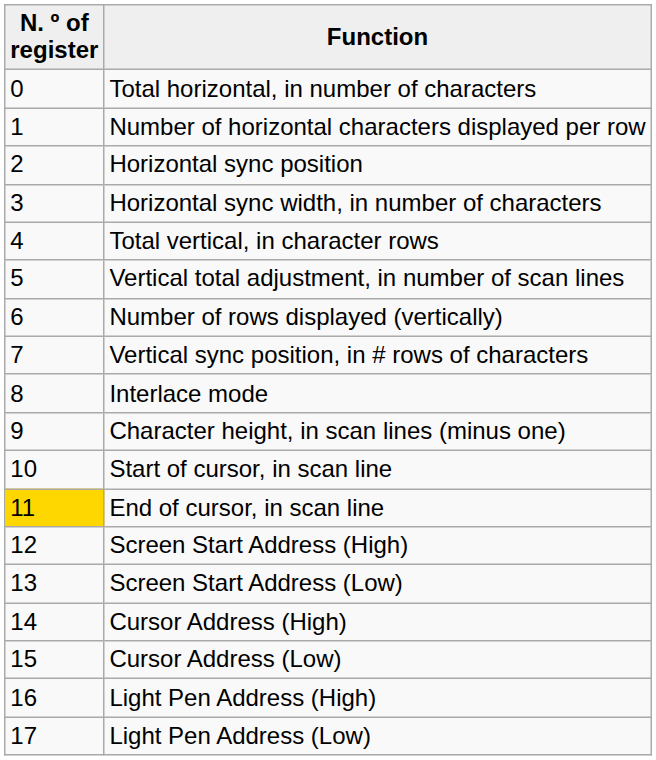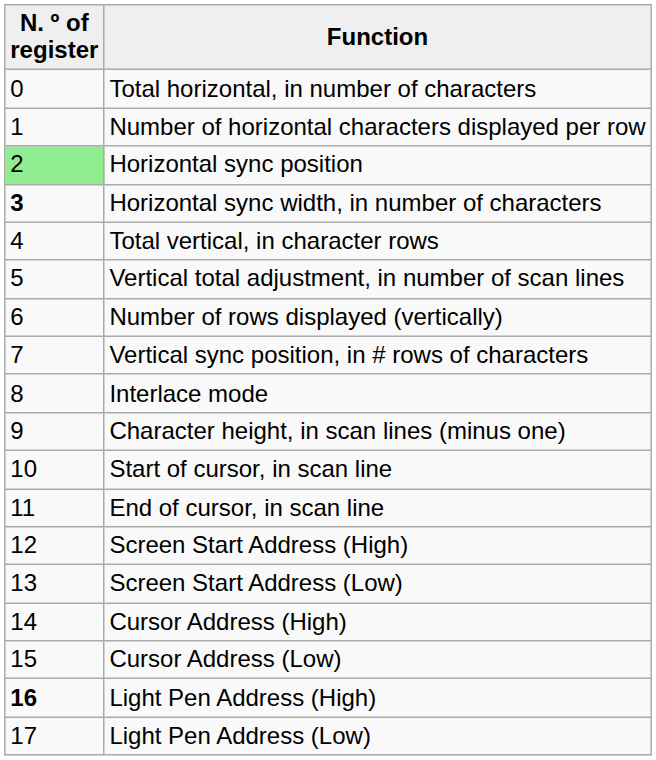Horizontal sync position | N. º of register: no background -> lightgreen background
Horizontal sync width, in number of characters | N. º of register: normal -> bold
End of cursor, in scan line | N. º of register: gold background -> no background
Light Pen Address (High) | N. º of register: normal -> bold
